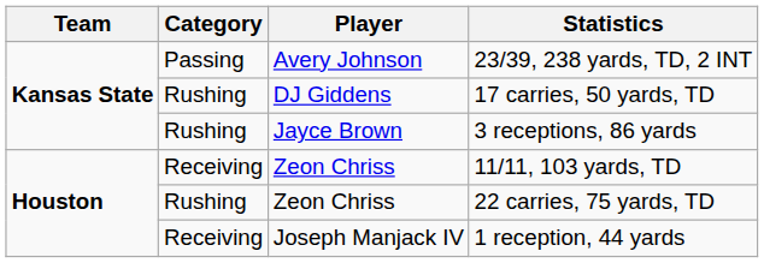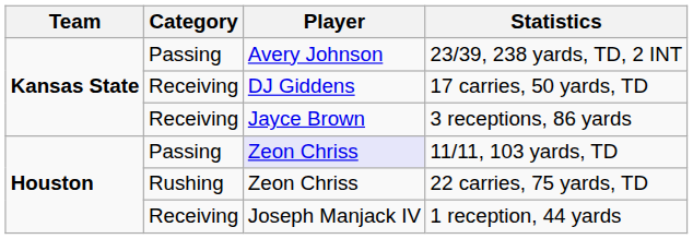17 carries, 50 yards, TD | Category: Rushing -> Receiving
3 receptions, 86 yards | Category: Rushing -> Receiving
11/11, 103 yards, TD | Category: Receiving -> Passing
11/11, 103 yards, TD | Player: no background -> lavender background
